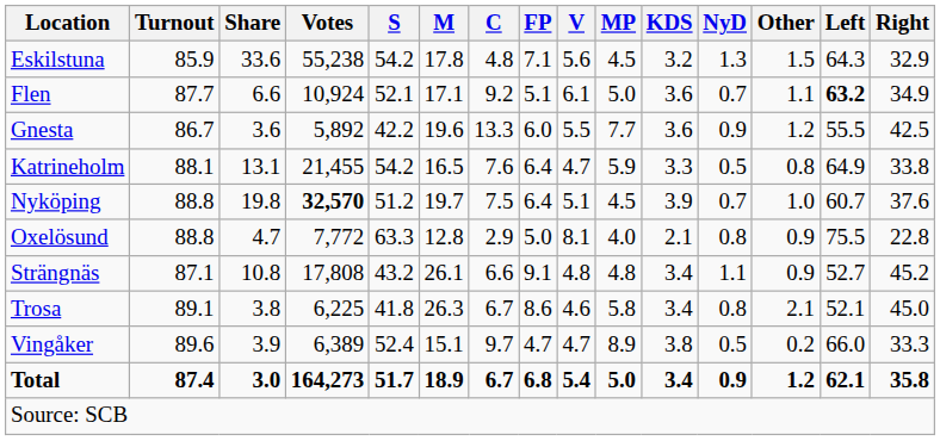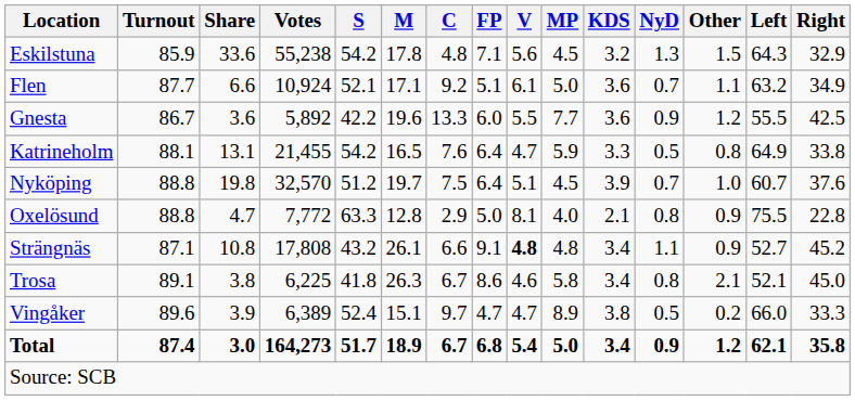Flen | Left: bold -> normal
Nyköping | Votes: bold -> normal
Strängnäs | V: normal -> bold
